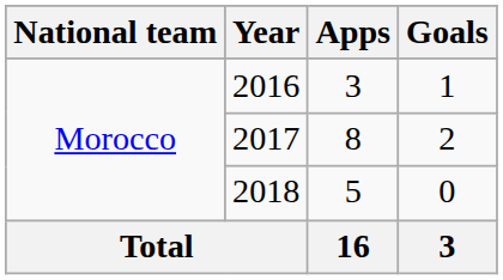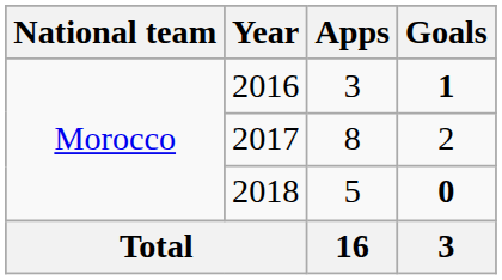2016 | Goals: normal -> bold
2018 | Goals: normal -> bold
